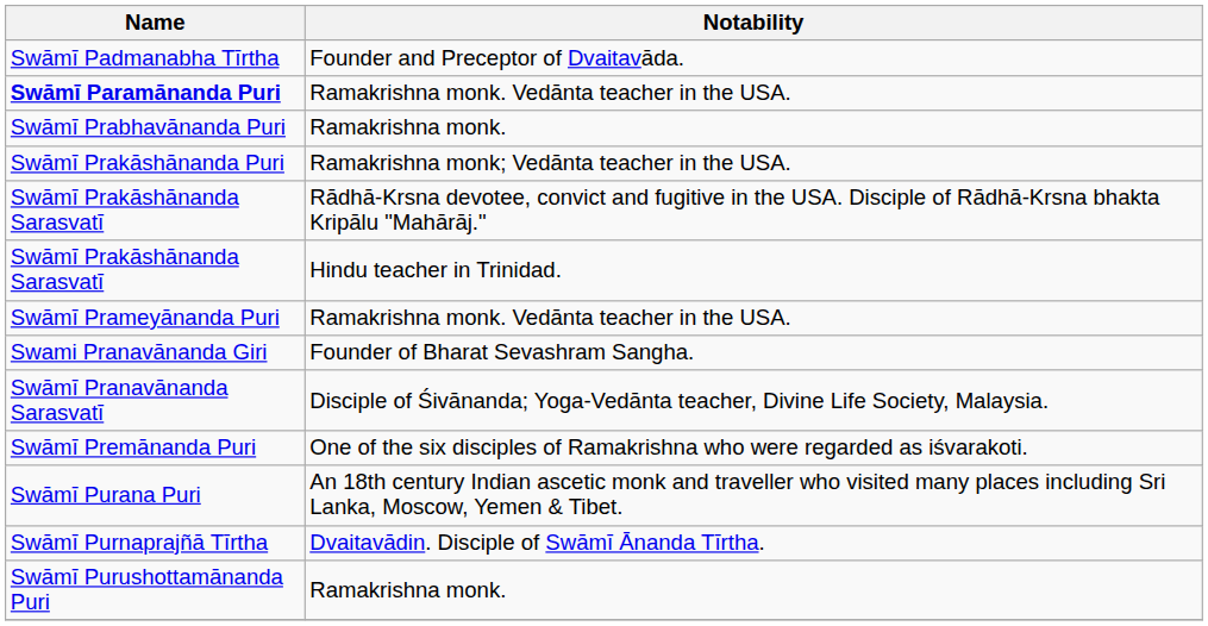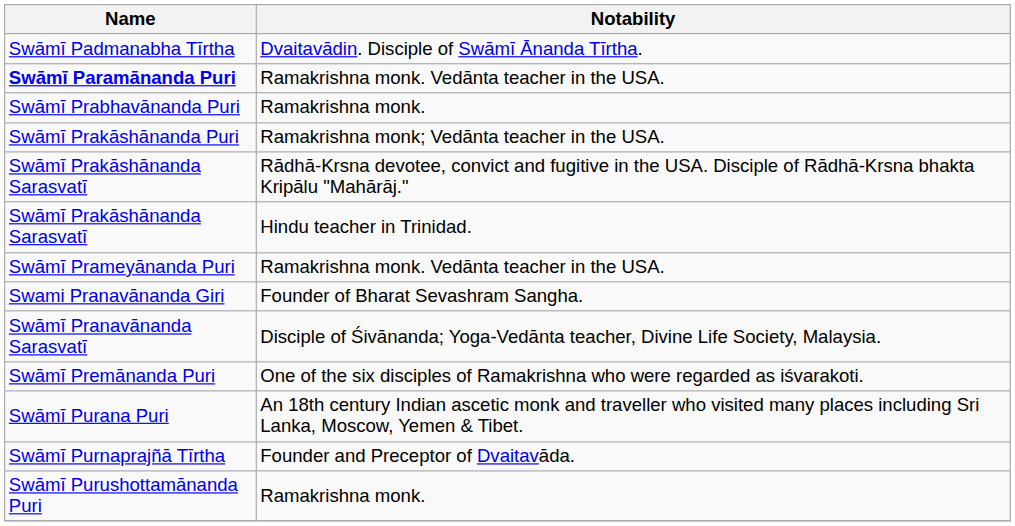row 2 | Notability: Founder and Preceptor of Dvaitavāda. -> Dvaitavādin. Disciple of Swāmī Ānanda Tīrtha.
row 13 | Notability: Dvaitavādin. Disciple of Swāmī Ānanda Tīrtha. -> Founder and Preceptor of Dvaitavāda.
